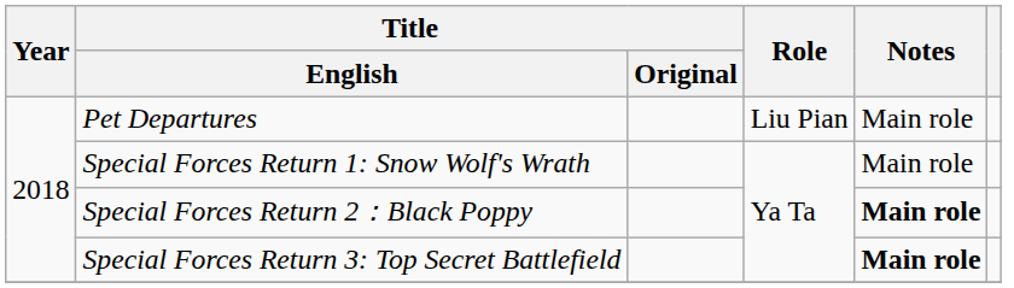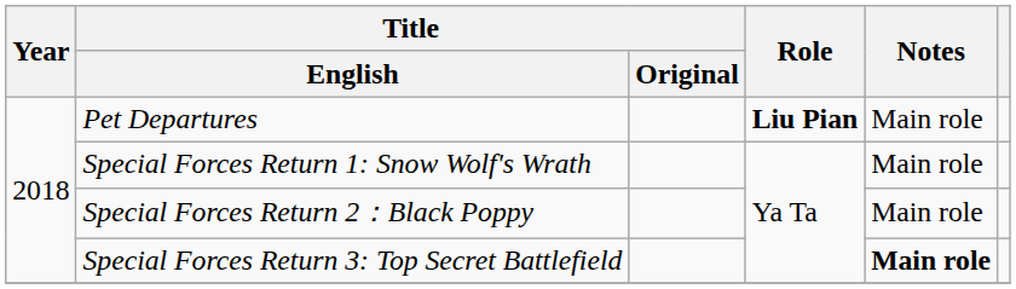Pet Departures | Role: normal -> bold
Special Forces Return 2：Black Poppy | Notes: bold -> normal
